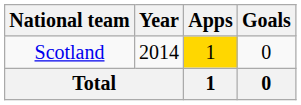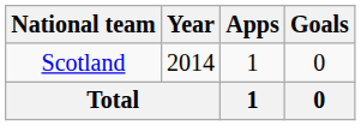Scotland | Apps: gold background -> no background
